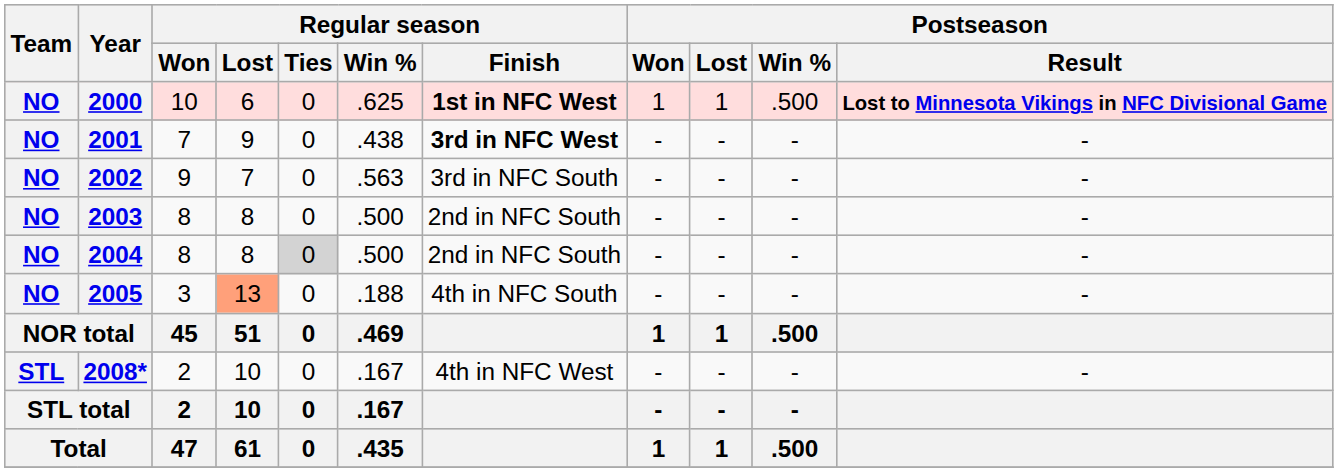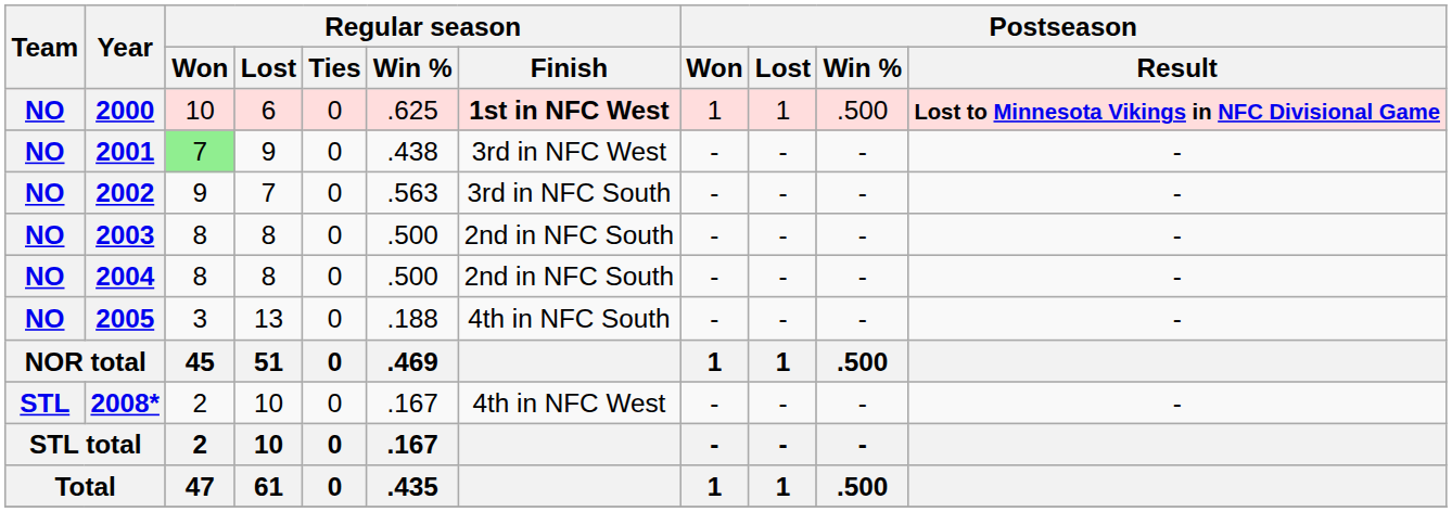2001 | Regular season / Won: no background -> lightgreen background
2001 | Regular season / Finish: bold -> normal
2004 | Regular season / Ties: lightgrey background -> no background
2005 | Regular season / Lost: lightsalmon background -> no background
